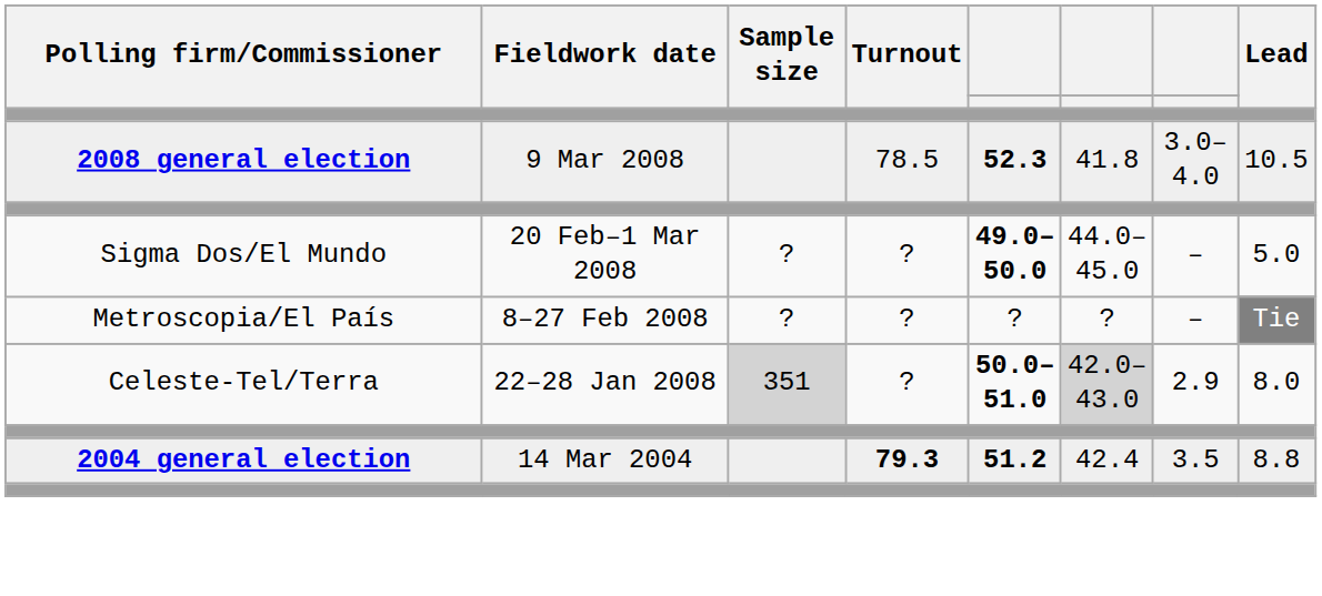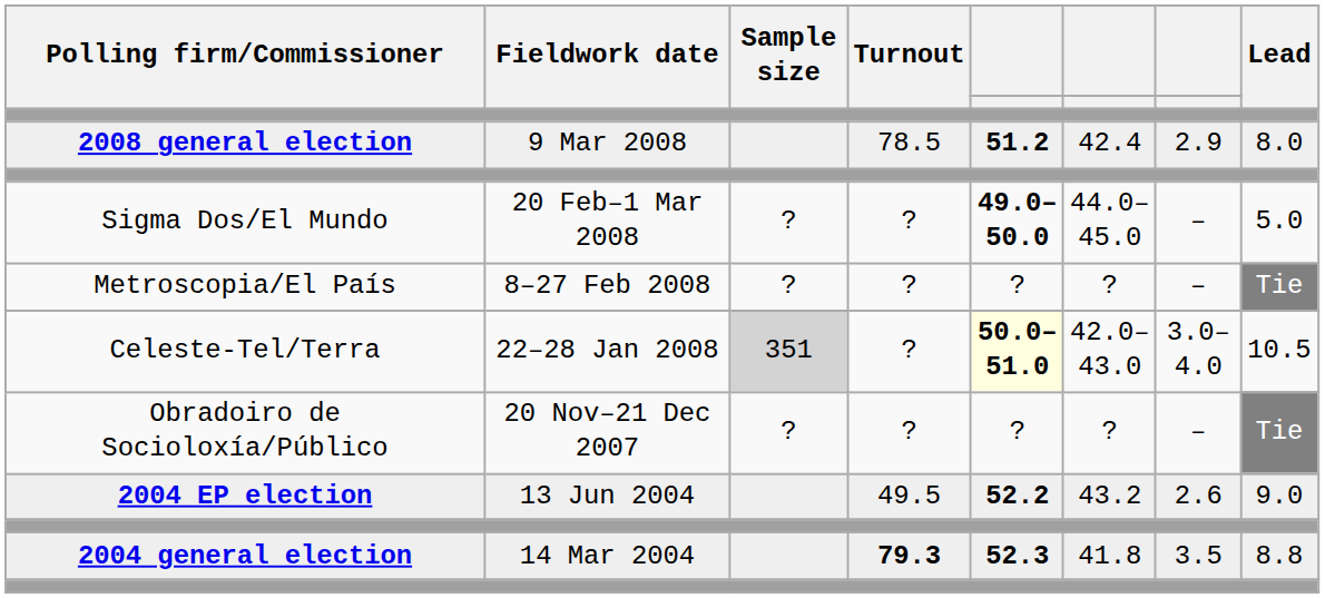2008 general election | column 5: 52.3 -> 51.2
2008 general election | column 6: 41.8 -> 42.4
2008 general election | column 7: 3.0– 4.0 -> 2.9
2008 general election | Lead: 10.5 -> 8.0
Celeste-Tel/Terra | column 5: no background -> lightyellow background
Celeste-Tel/Terra | column 6: lightgrey background -> no background
Celeste-Tel/Terra | column 7: 2.9 -> 3.0– 4.0
Celeste-Tel/Terra | Lead: 8.0 -> 10.5
+ row: Obradoiro de Socioloxía/Público | 20 Nov–21 Dec 2007 | ? | ? | ? | ? | – | Tie
+ row: 2004 EP election | 13 Jun 2004 | 49.5 | 52.2 | 43.2 | 2.6 | 9.0
2004 general election | column 5: 51.2 -> 52.3
2004 general election | column 6: 42.4 -> 41.8
